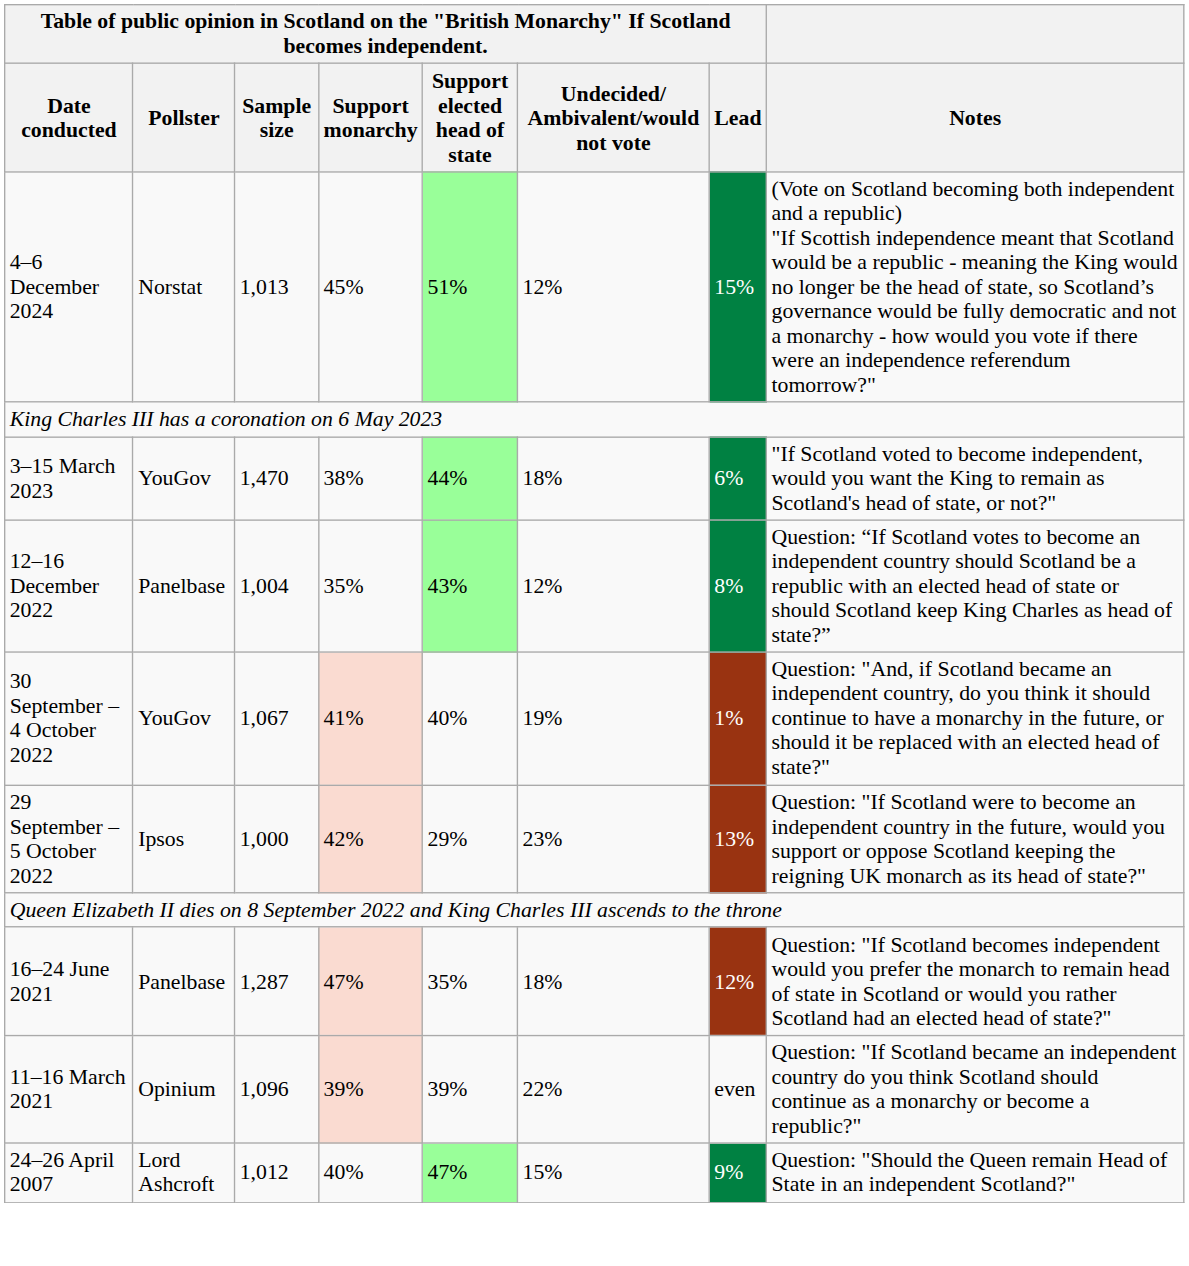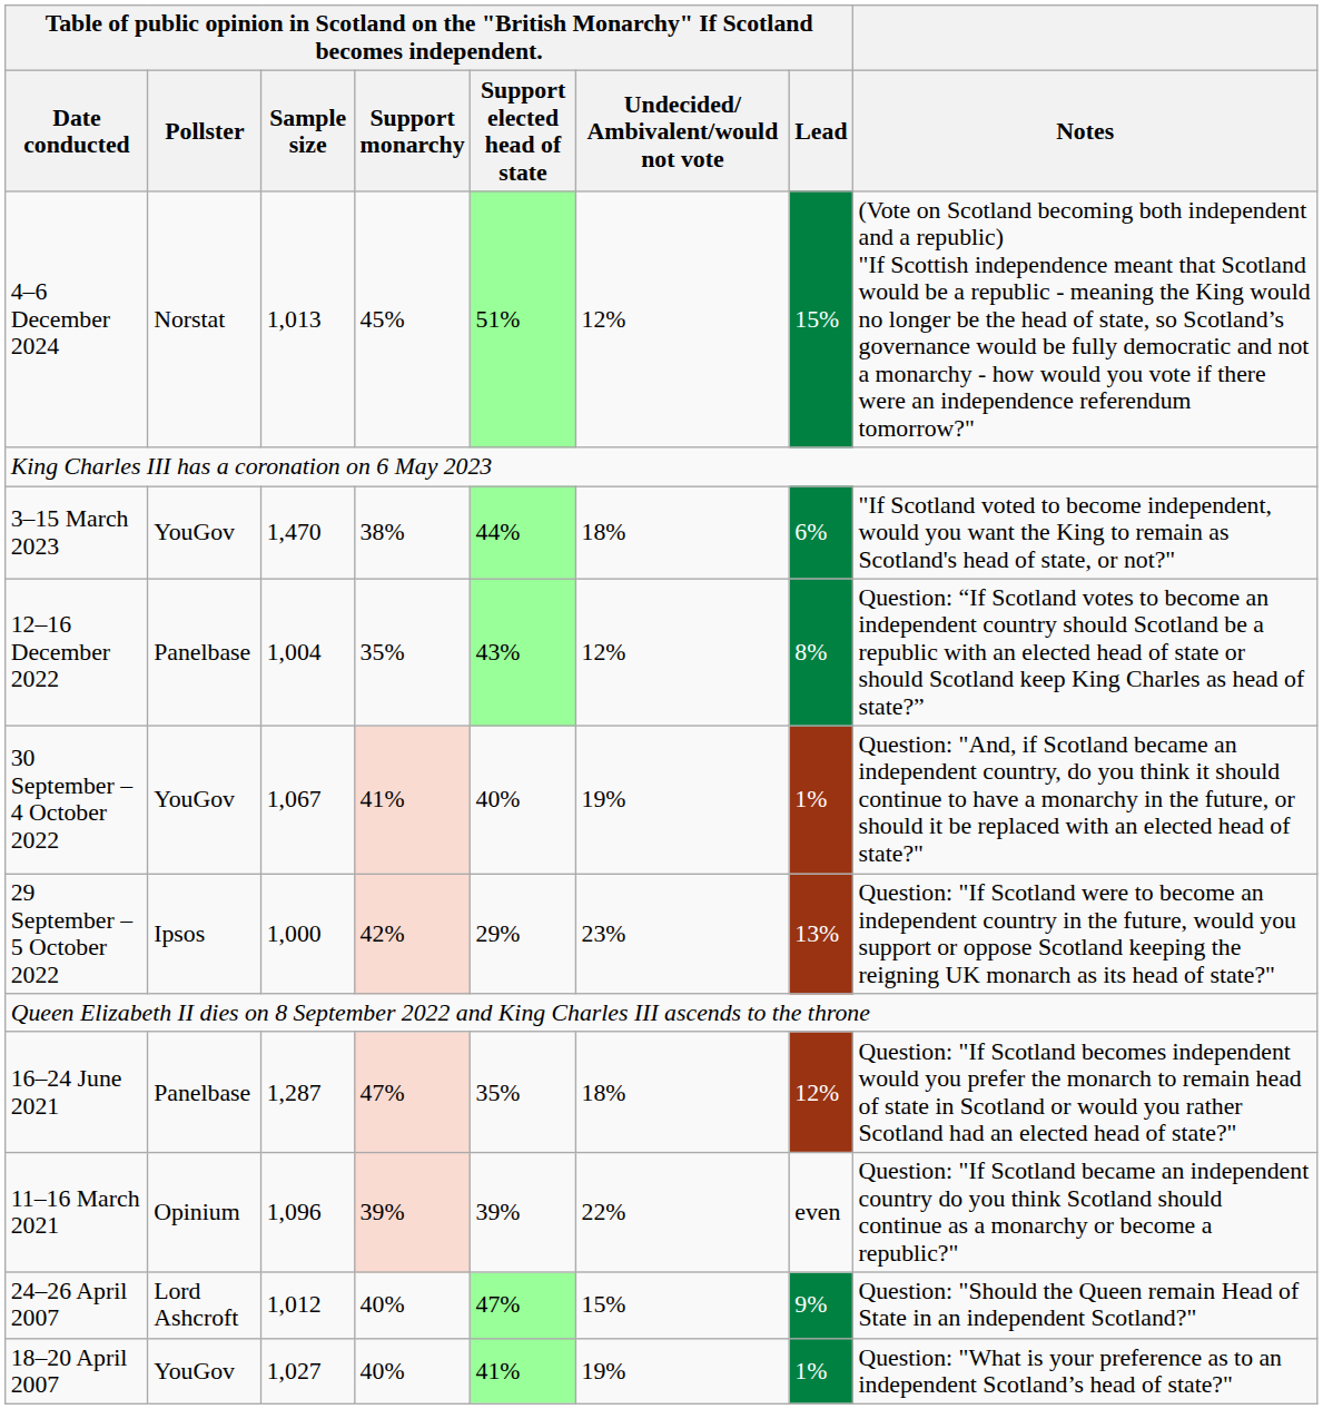+ row: 18–20 April 2007 | YouGov | 1,027 | 40% | 41% | 19% | 1% | Question: "What is your preference as to an independent Scotland’s head of state?"
